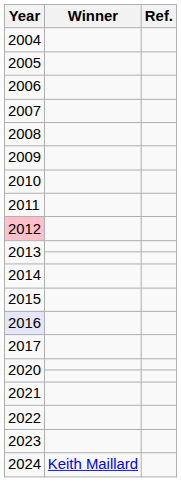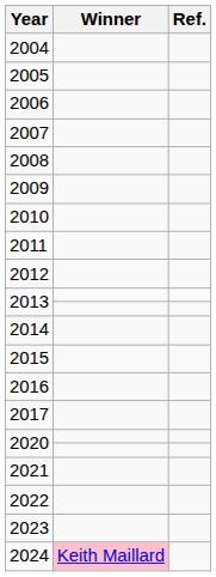2012 | Year: pink background -> no background
2016 | Year: lavender background -> no background
2024 | Winner: no background -> pink background
